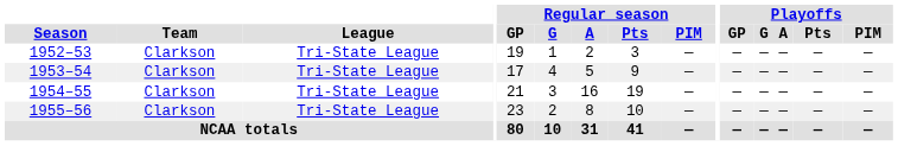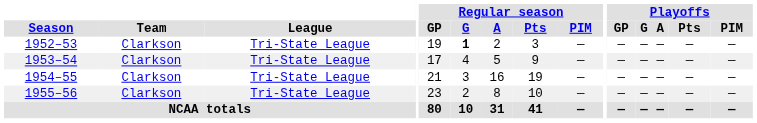1952–53 | Regular season / G: normal -> bold
